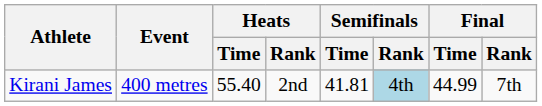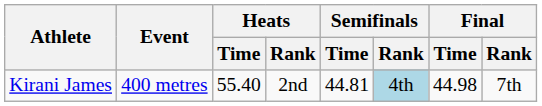Kirani James | Semifinals / Time: 41.81 -> 44.81
Kirani James | Final / Time: 44.99 -> 44.98
